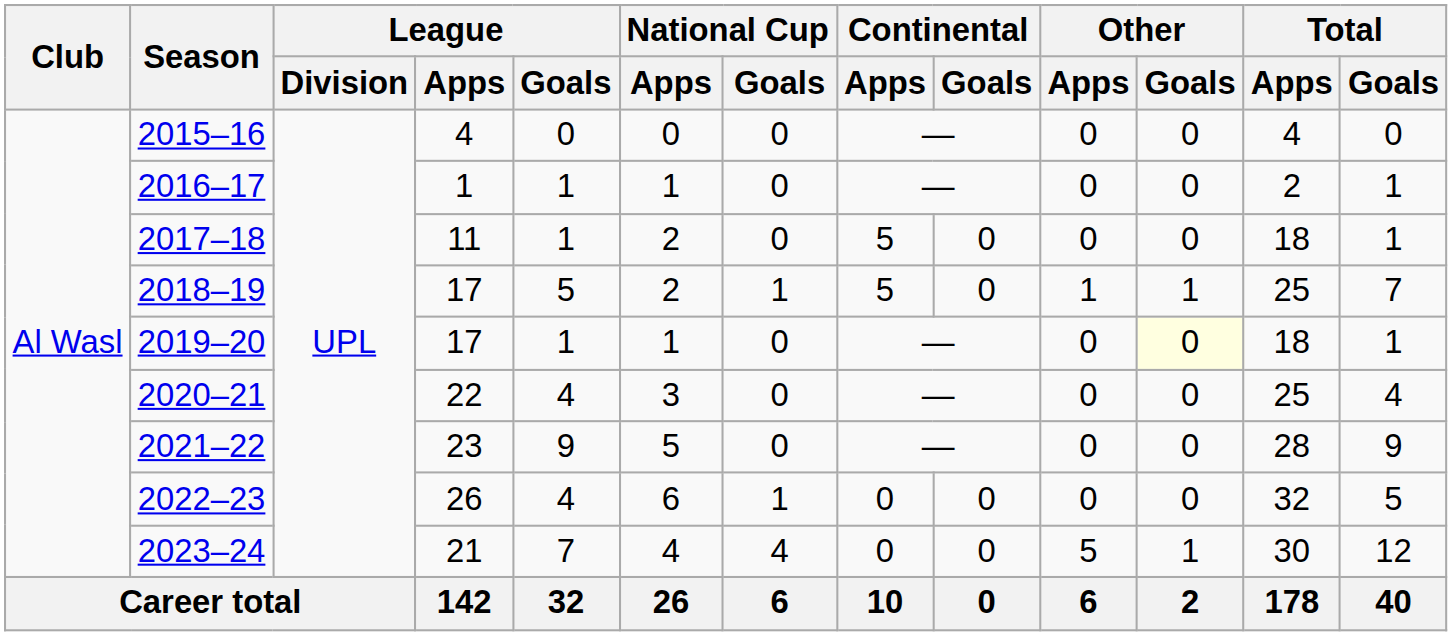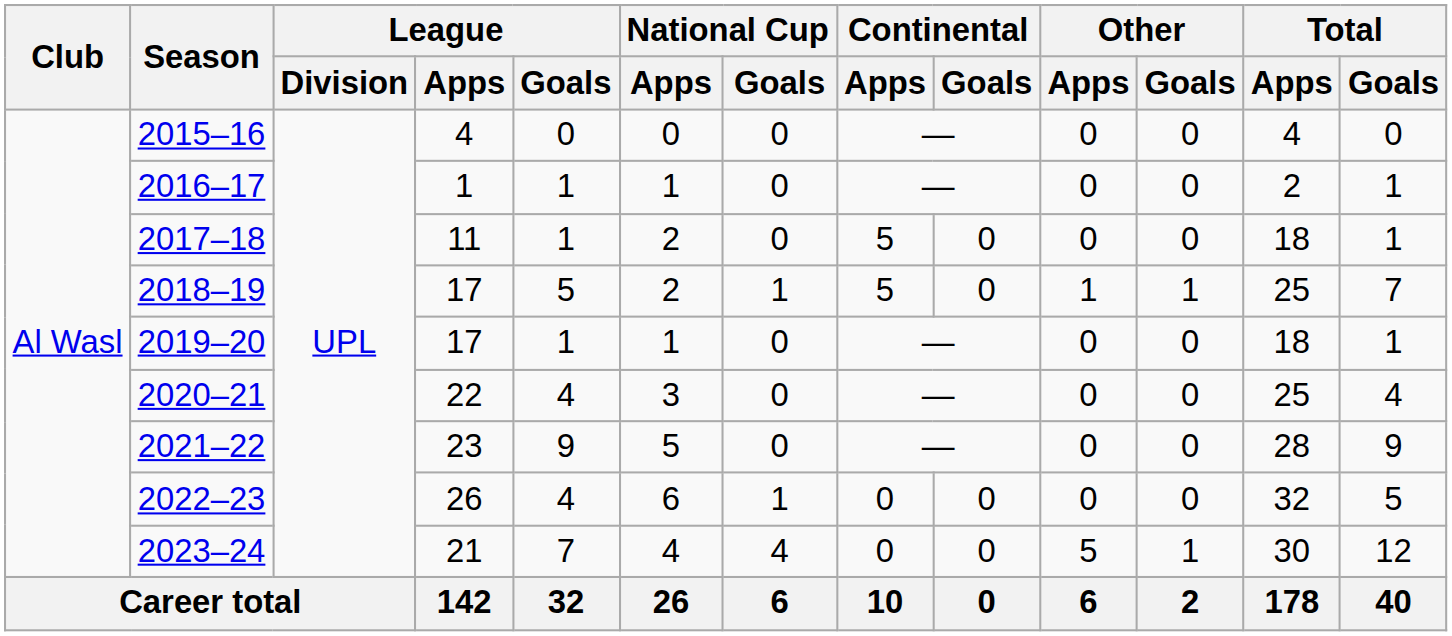2019–20 | Other / Goals: lightyellow background -> no background
